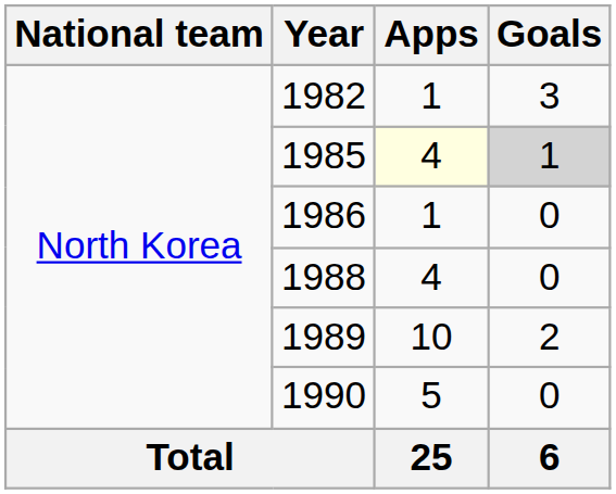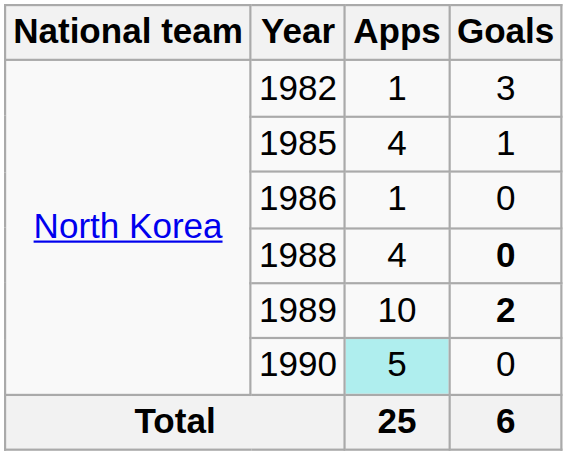1985 | Apps: lightyellow background -> no background
1985 | Goals: lightgrey background -> no background
1988 | Goals: normal -> bold
1989 | Goals: normal -> bold
1990 | Apps: no background -> paleturquoise background
